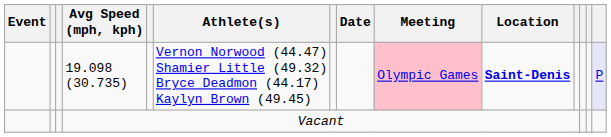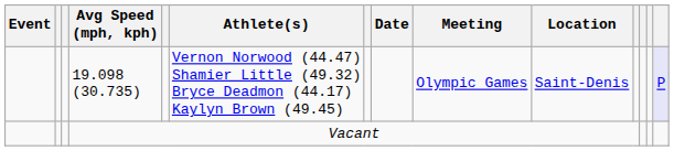19.098 (30.735) | Meeting: pink background -> no background
19.098 (30.735) | Location: bold -> normal
